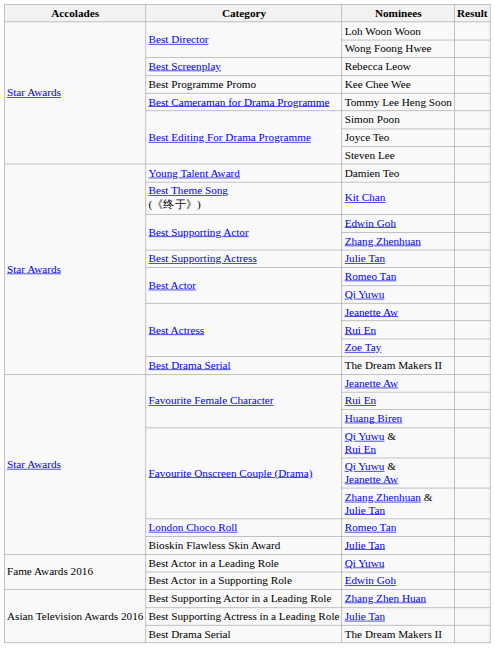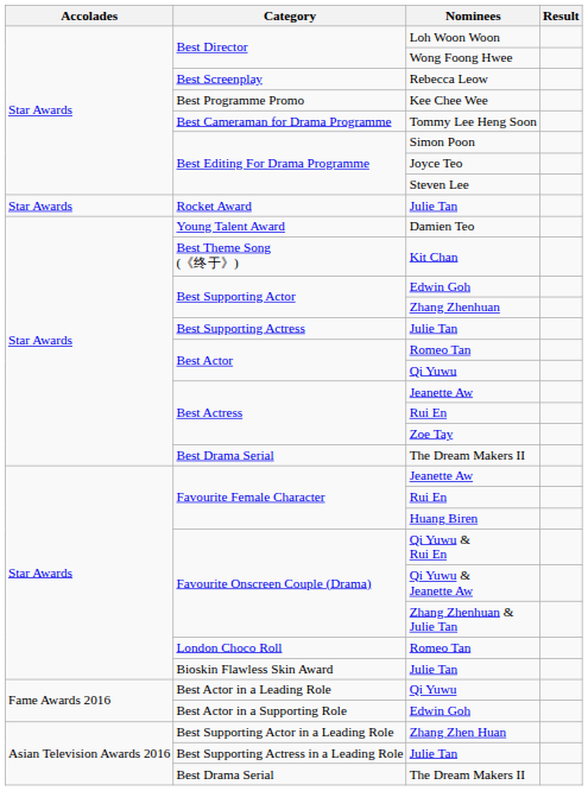+ row: Star Awards | Rocket Award | Julie Tan
